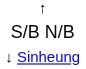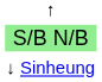row 2 | column 1: no background -> lightgreen background
